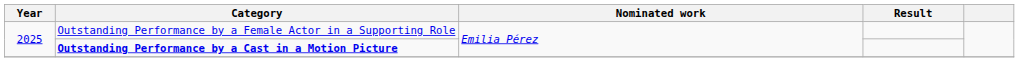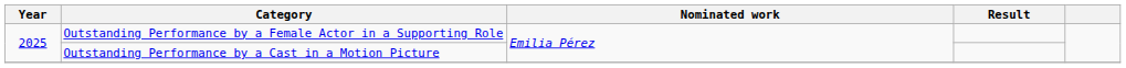Outstanding Performance by a Cast in a Motion Picture | Category: bold -> normal
